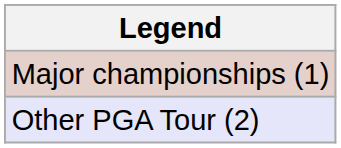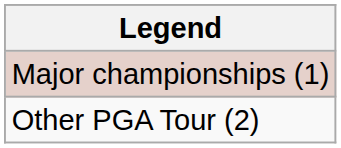row 3 | column 1: lavender background -> no background
